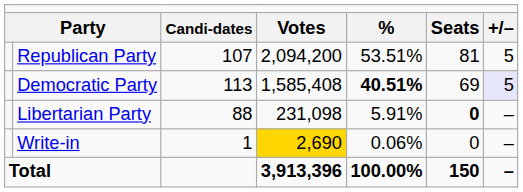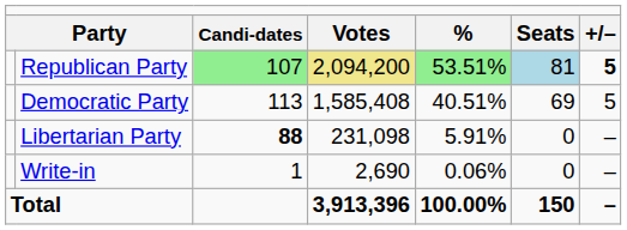Republican Party | column 3: no background -> lightgreen background
Republican Party | column 4: no background -> khaki background
Republican Party | column 5: no background -> lightgreen background
Republican Party | column 6: no background -> lightblue background
Republican Party | column 7: normal -> bold
Democratic Party | column 5: bold -> normal
Democratic Party | column 7: lavender background -> no background
Libertarian Party | column 3: normal -> bold
Libertarian Party | column 6: bold -> normal
Write-in | column 4: gold background -> no background
